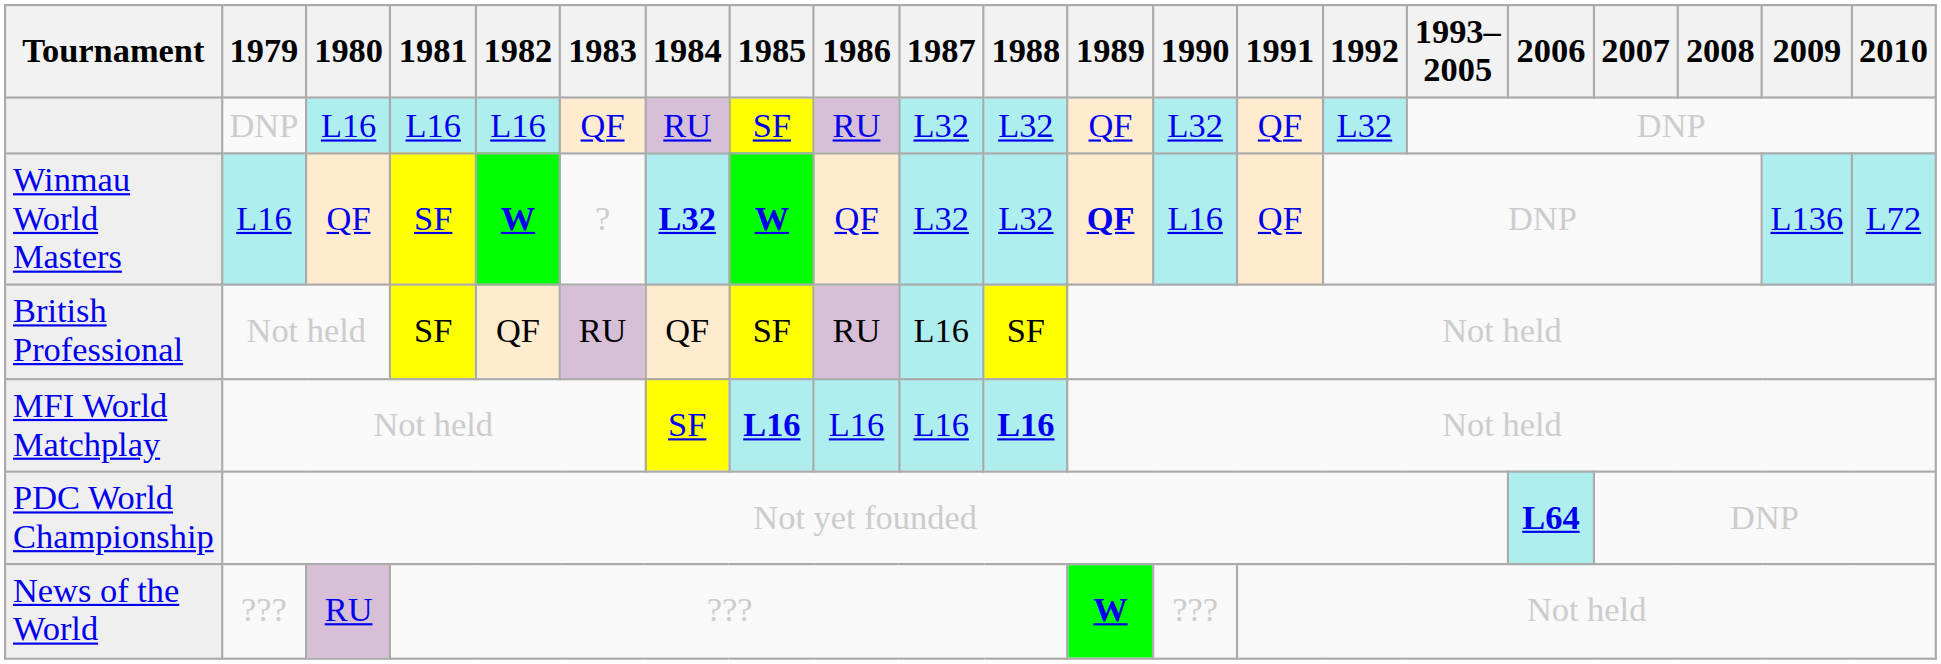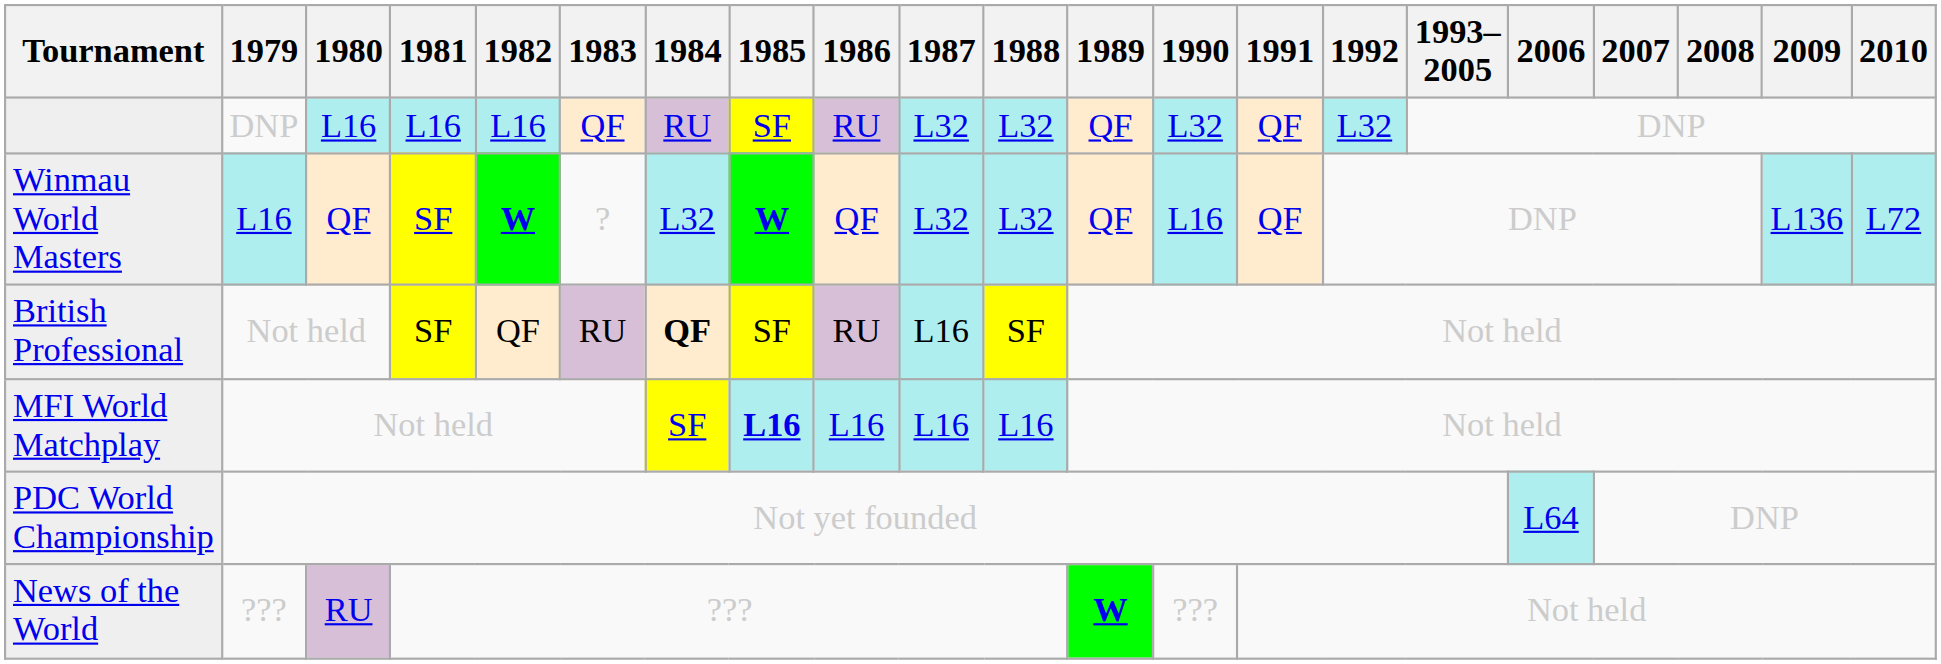Winmau World Masters | 1984: bold -> normal
Winmau World Masters | 1989: bold -> normal
British Professional | 1984: normal -> bold
MFI World Matchplay | 1988: bold -> normal
PDC World Championship | 2006: bold -> normal
